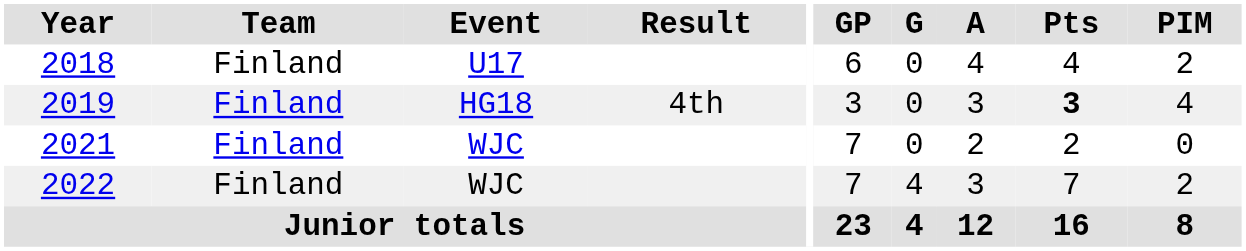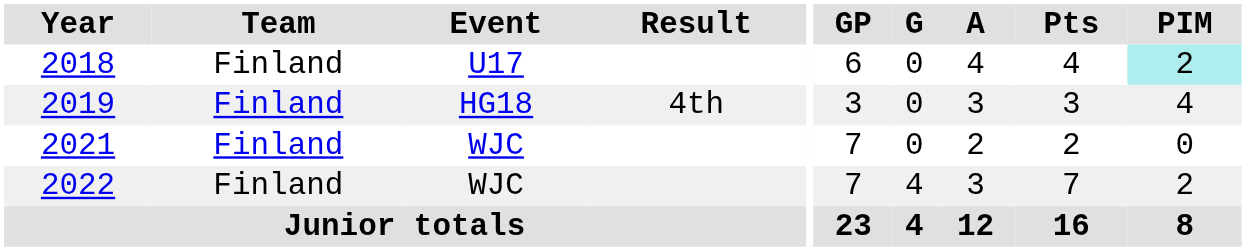2018 | PIM: no background -> paleturquoise background
2019 | Pts: bold -> normal
